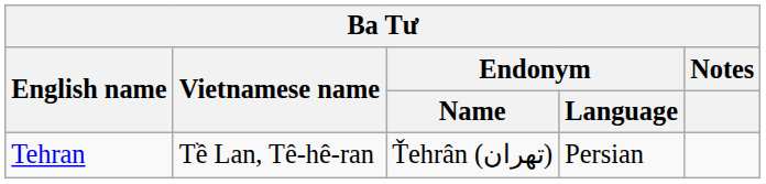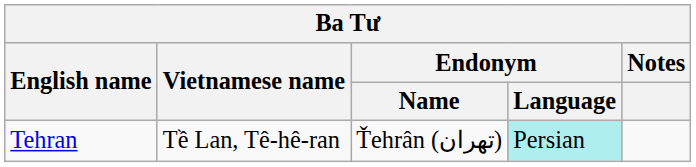Tehran | Endonym / Language: no background -> paleturquoise background
